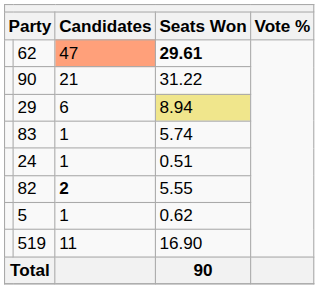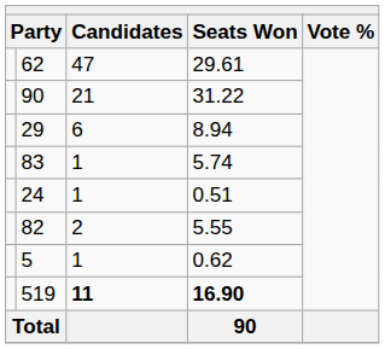62 | Candidates: lightsalmon background -> no background
62 | Seats Won: bold -> normal
29 | Seats Won: khaki background -> no background
82 | Candidates: bold -> normal
519 | Candidates: normal -> bold
519 | Seats Won: normal -> bold
